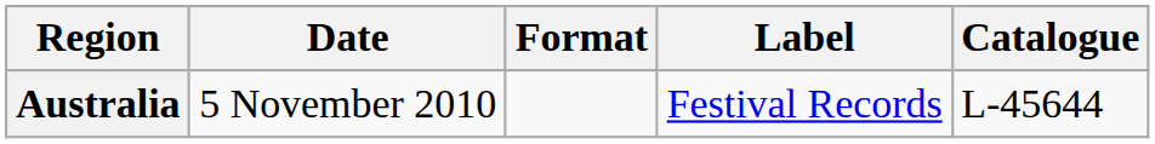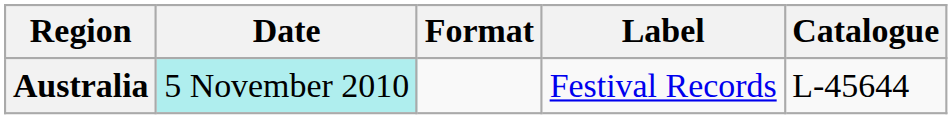Australia | Date: no background -> paleturquoise background
